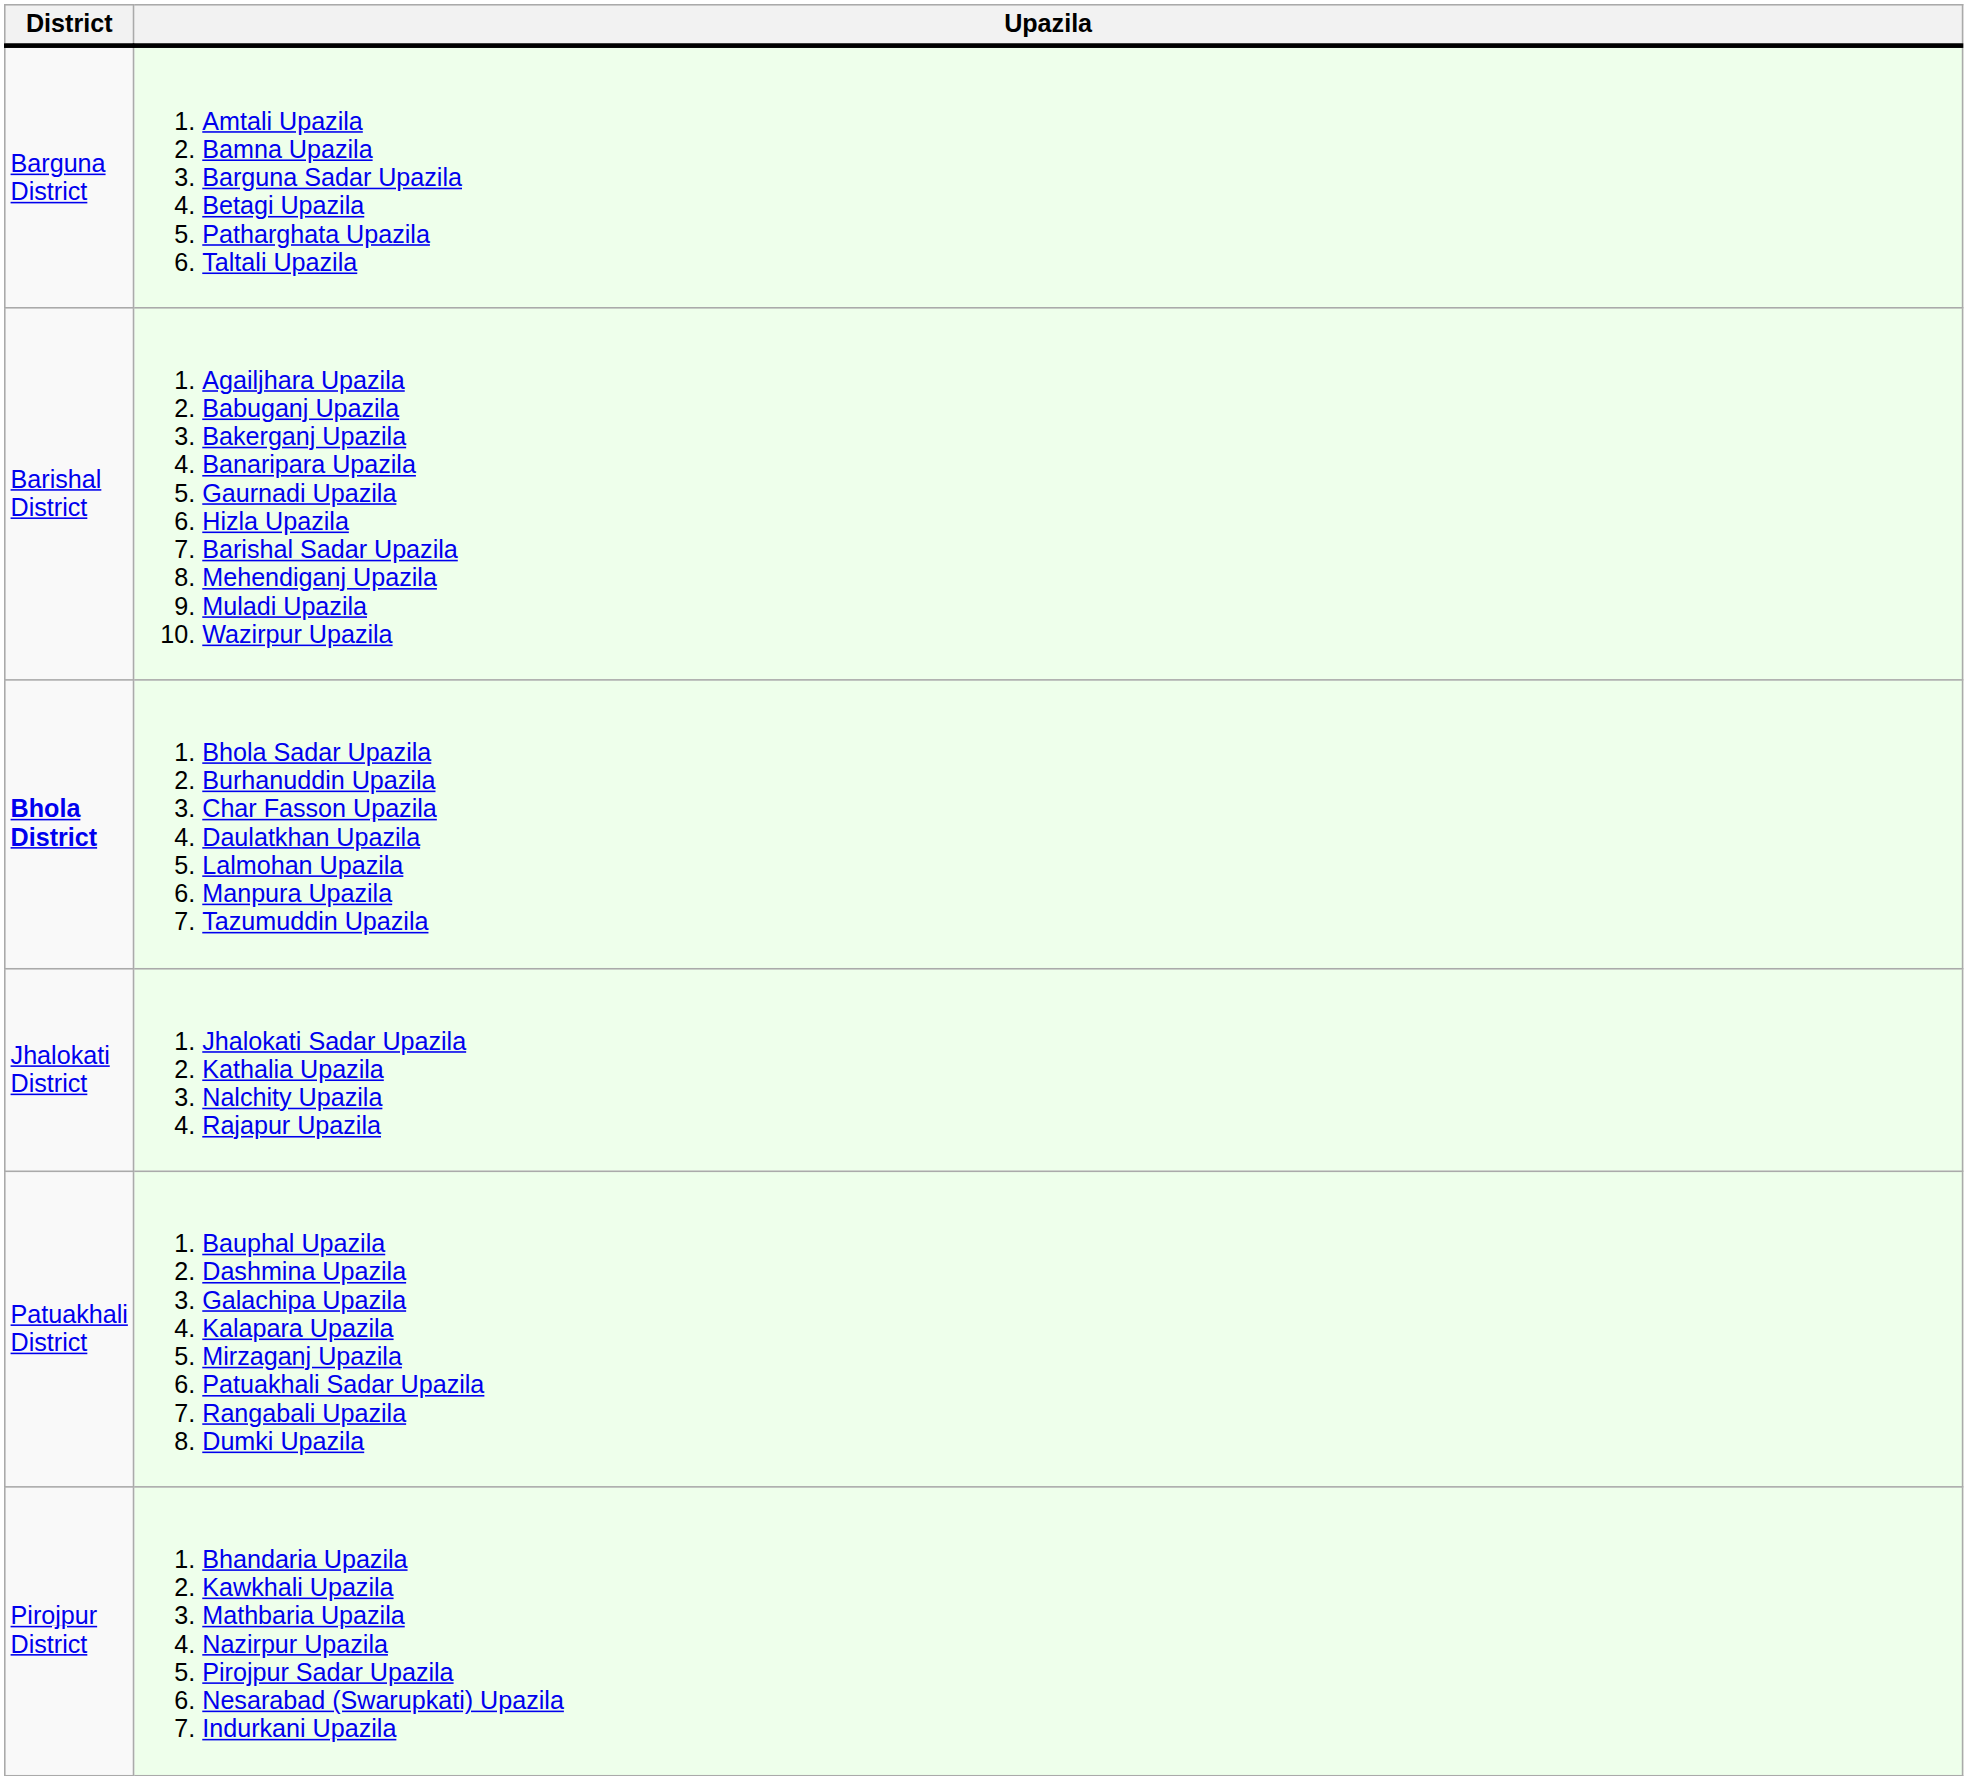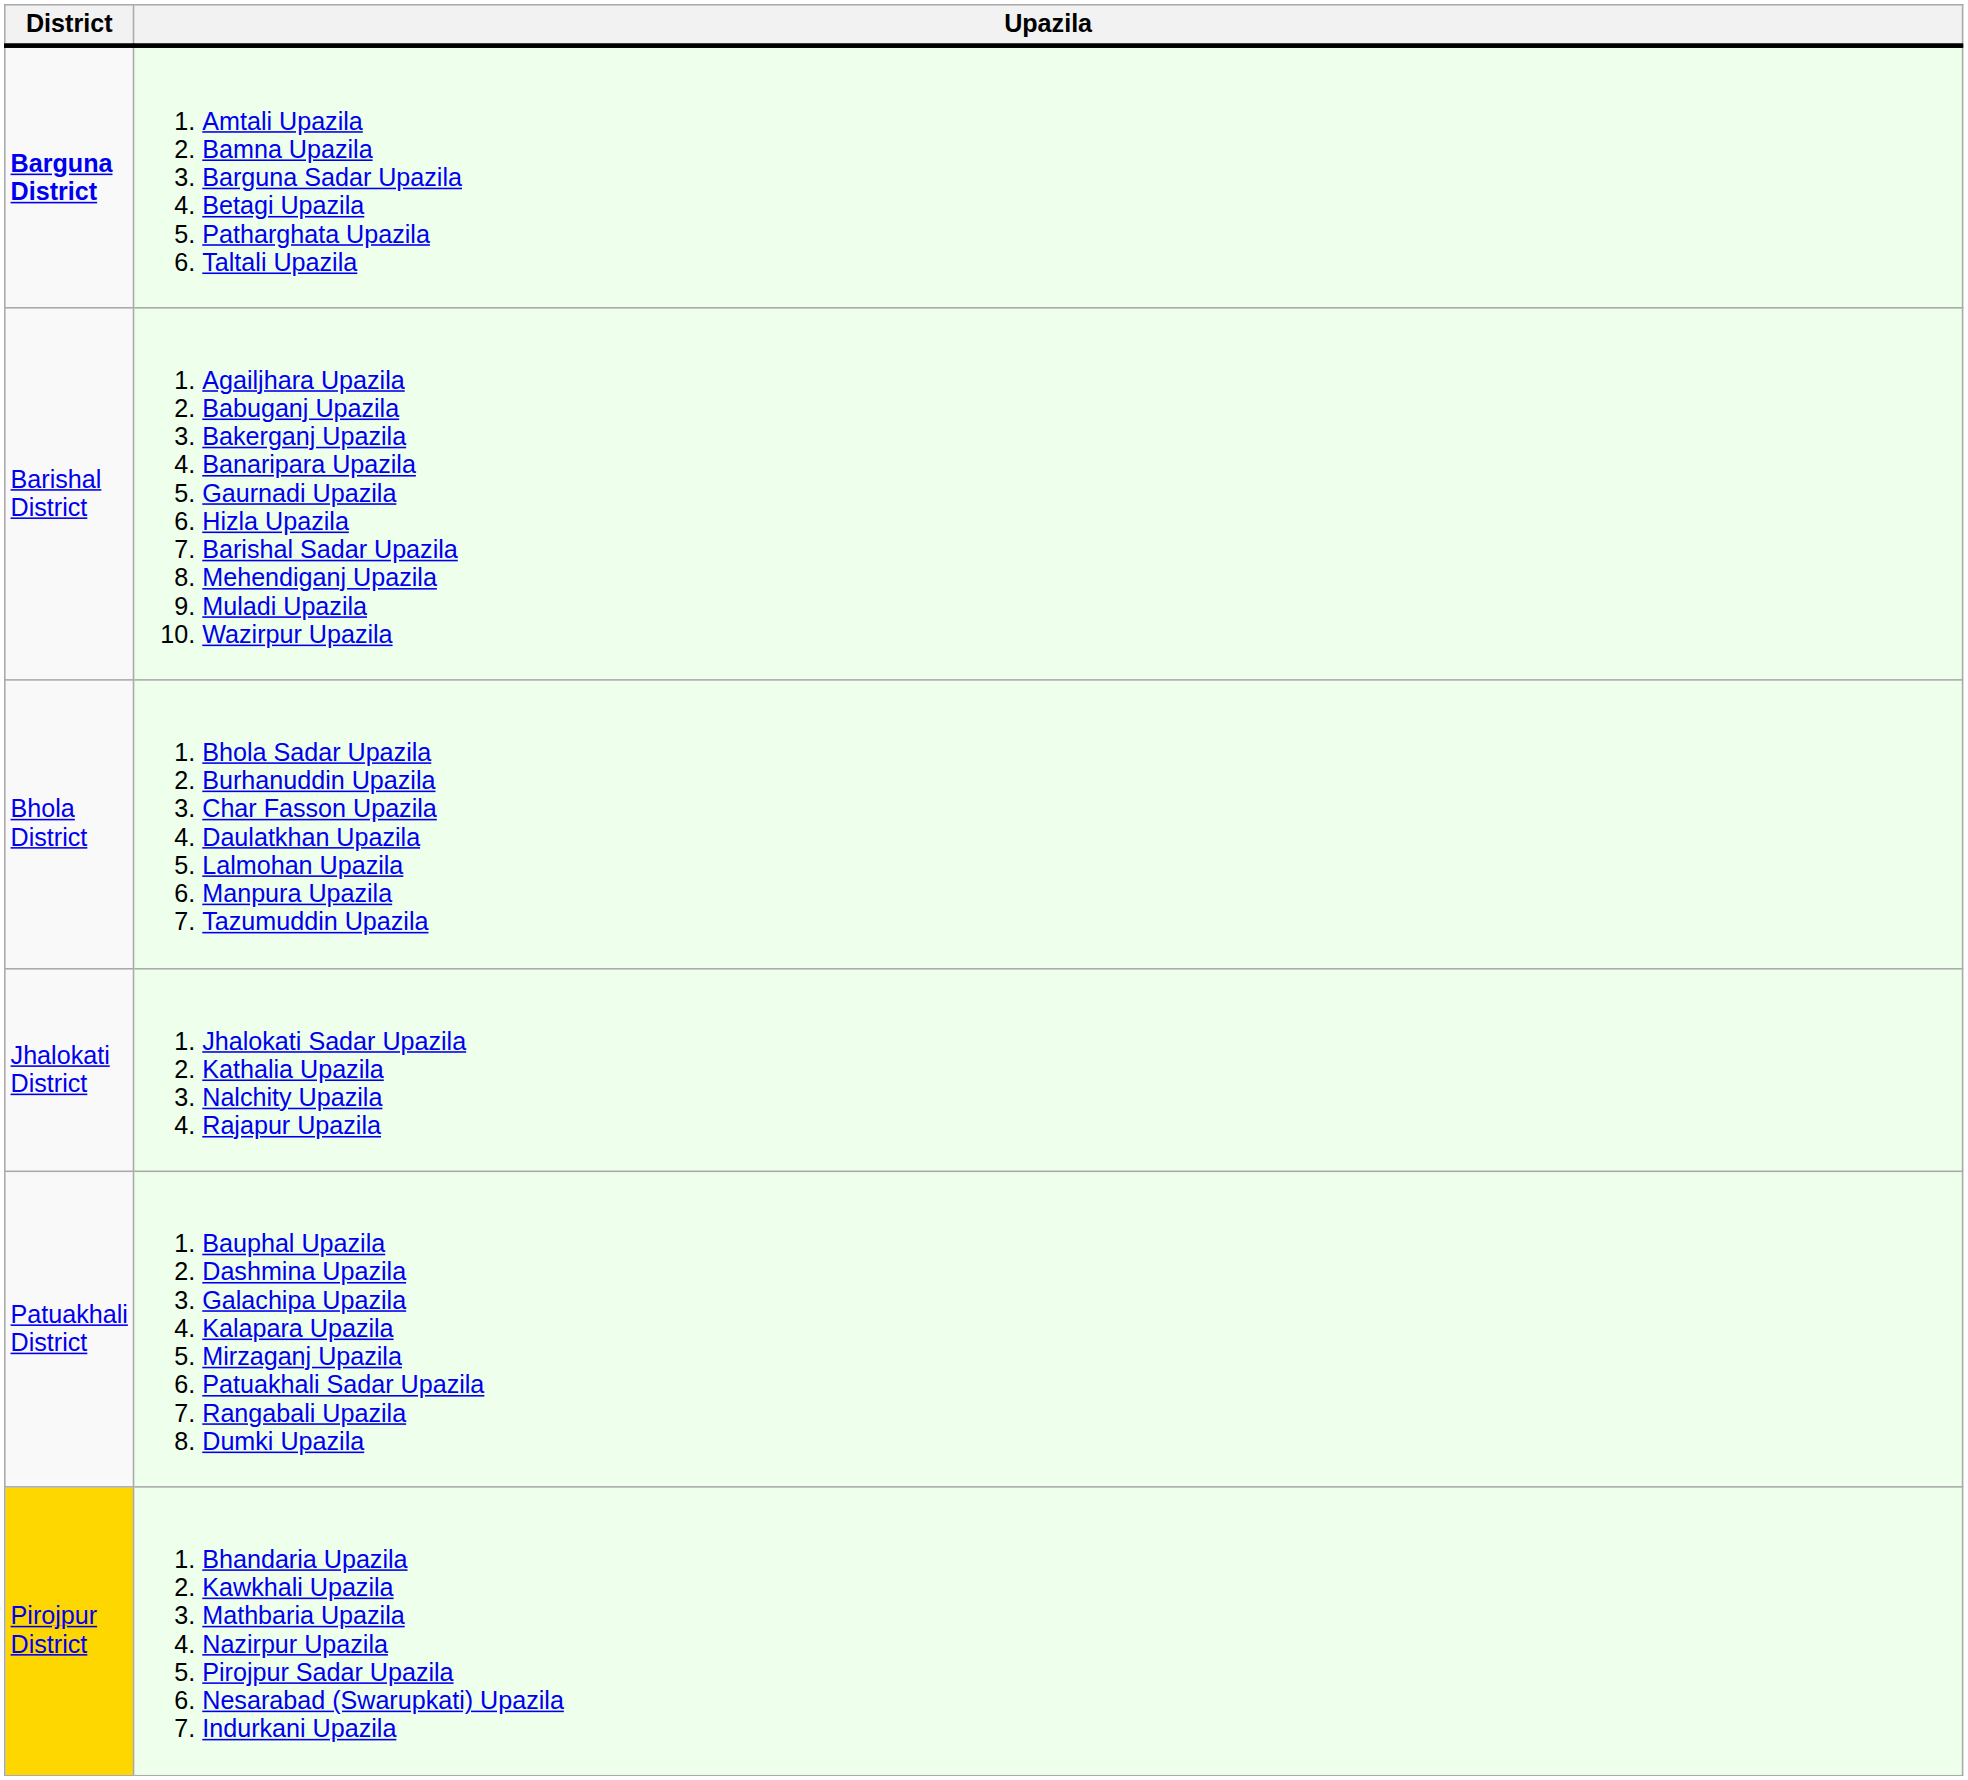Barguna District | District: normal -> bold
Bhola District | District: bold -> normal
Pirojpur District | District: no background -> gold background
